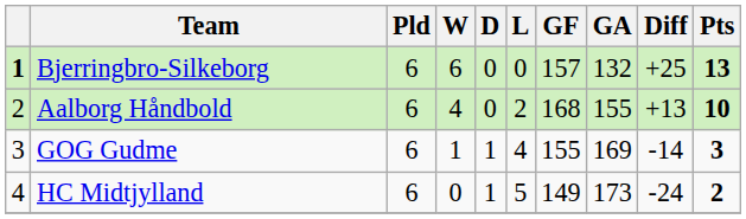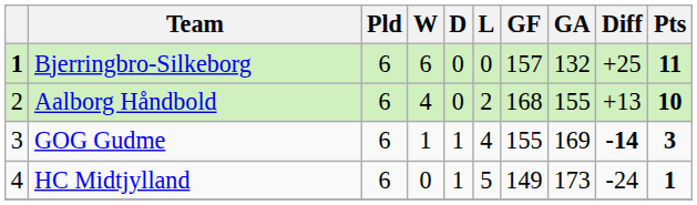Bjerringbro-Silkeborg | Pts: 13 -> 11
GOG Gudme | Diff: normal -> bold
HC Midtjylland | Pts: 2 -> 1
